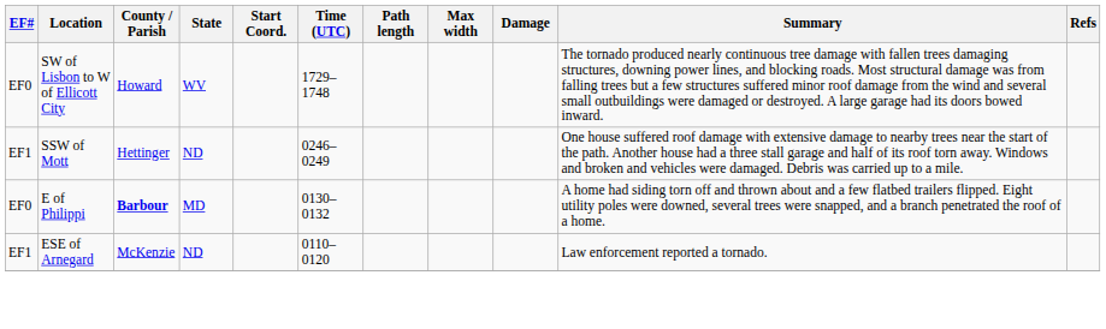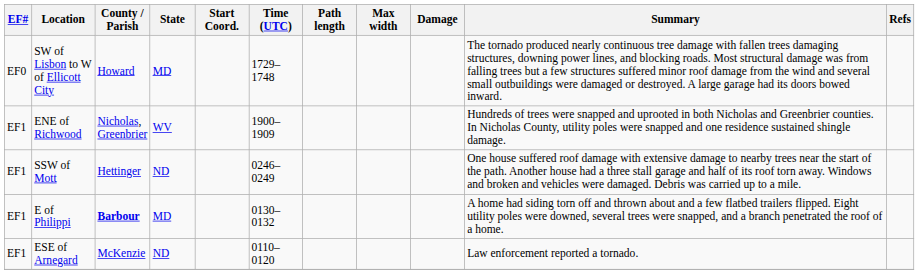SW of Lisbon to W of Ellicott City | State: WV -> MD
+ row: EF1 | ENE of Richwood | Nicholas, Greenbrier | WV | 1900–1909 | Hundreds of trees were snapped and uprooted in both Nicholas and Greenbrier counties. In Nicholas County, utility poles were snapped and one residence sustained shingle damage.
E of Philippi | EF#: EF0 -> EF1
